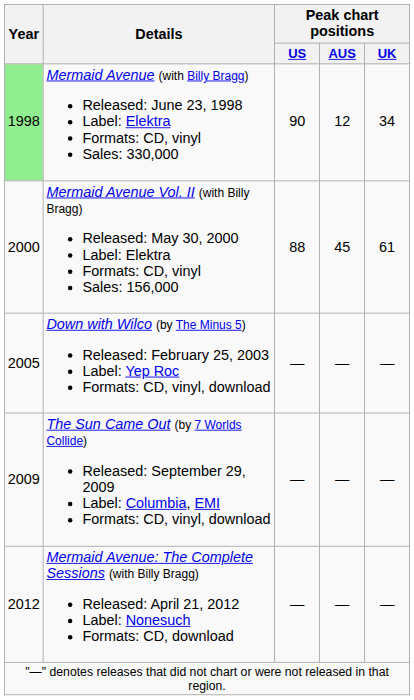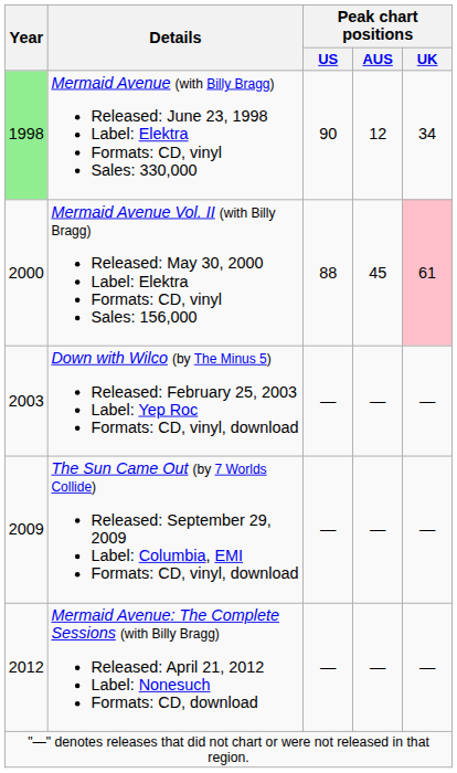row 4 | Peak chart positions / UK: no background -> pink background
row 5 | Year: 2005 -> 2003
